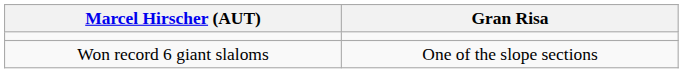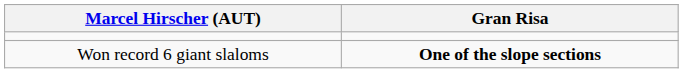Won record 6 giant slaloms | Gran Risa: normal -> bold
